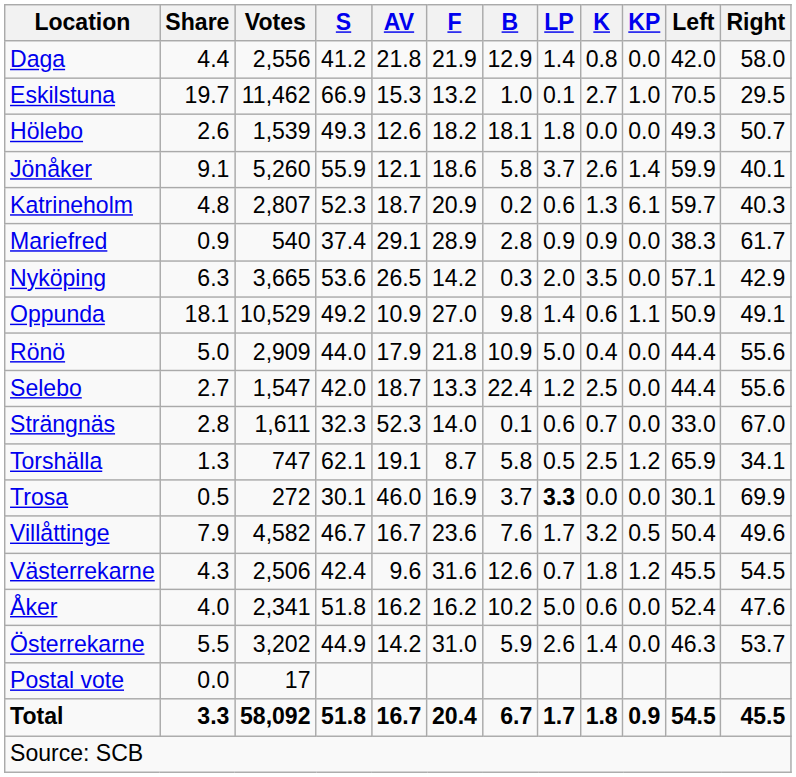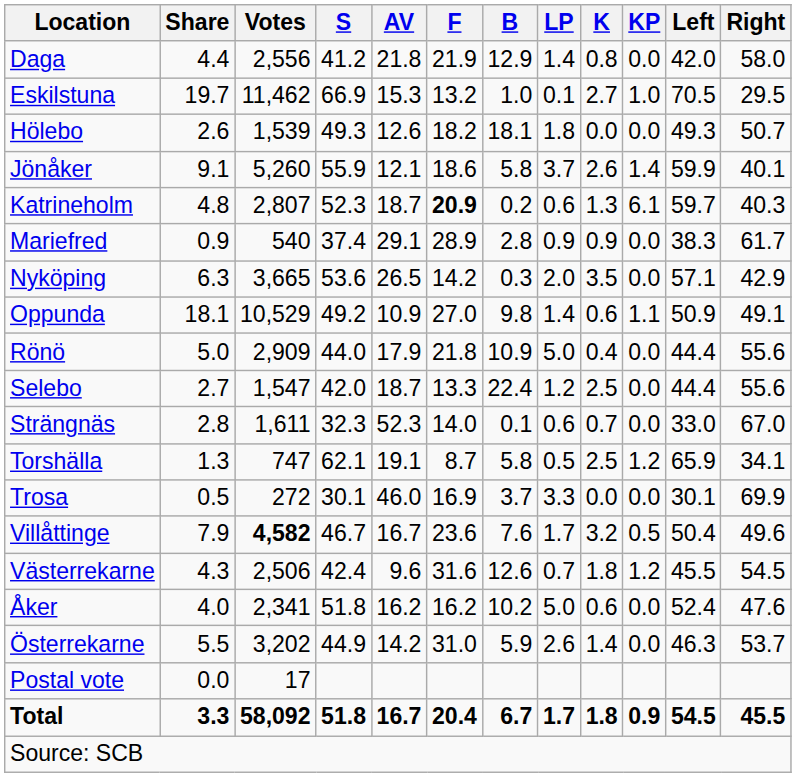Katrineholm | F: normal -> bold
Trosa | LP: bold -> normal
Villåttinge | Votes: normal -> bold
